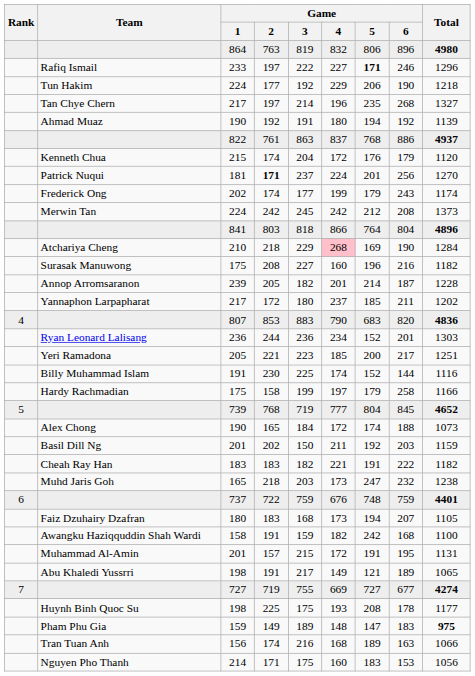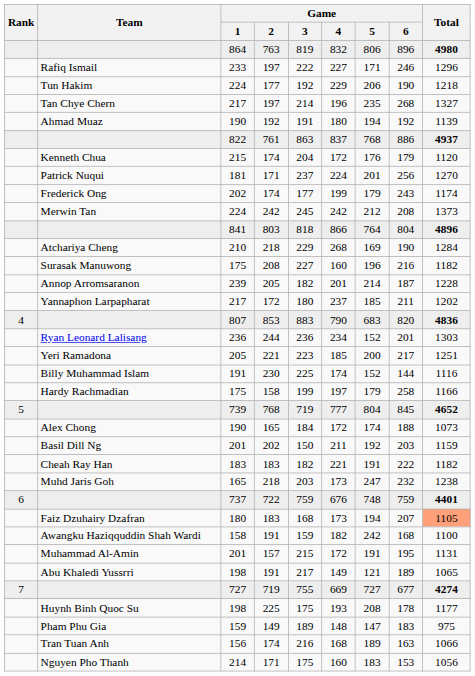Rafiq Ismail | Game / 5: bold -> normal
Patrick Nuqui | Game / 2: bold -> normal
Atchariya Cheng | Game / 4: pink background -> no background
Faiz Dzuhairy Dzafran | Total: no background -> lightsalmon background
Pham Phu Gia | Total: bold -> normal
